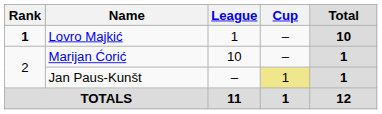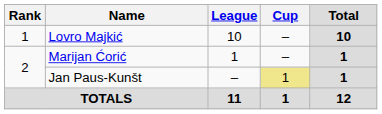Lovro Majkić | Rank: bold -> normal
Lovro Majkić | League: 1 -> 10
Marijan Ćorić | League: 10 -> 1
